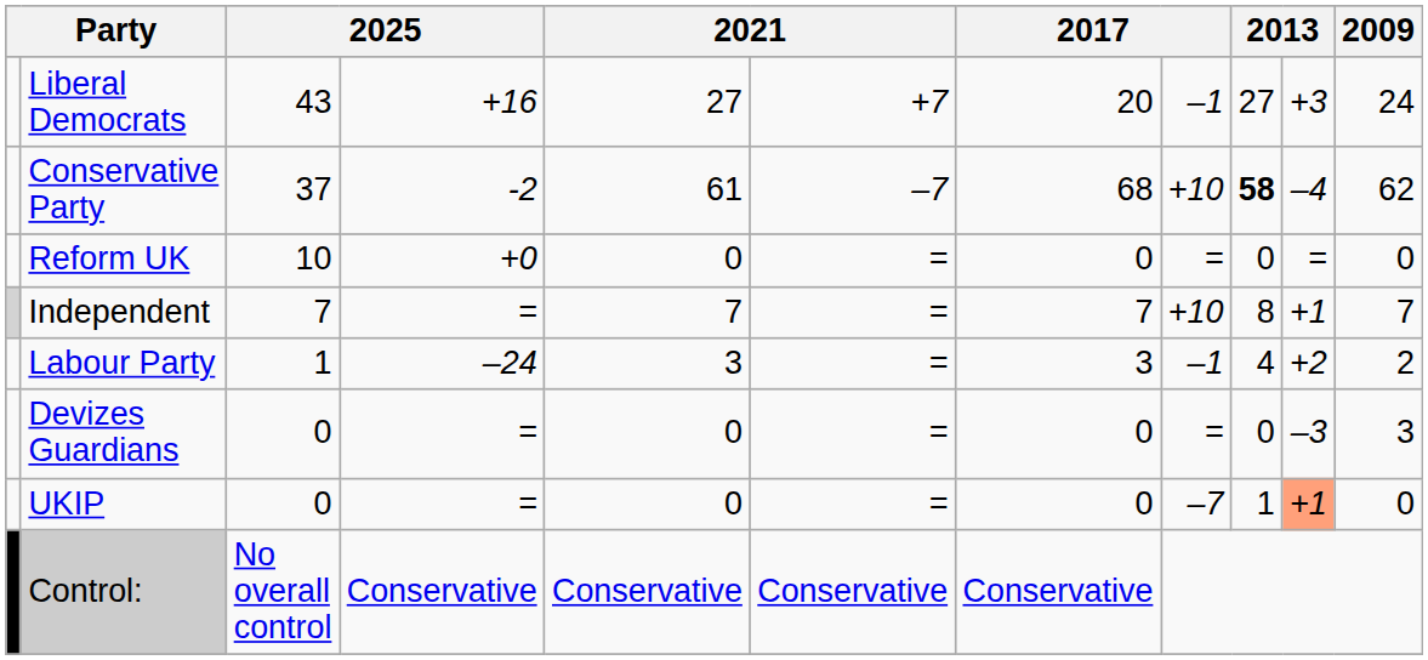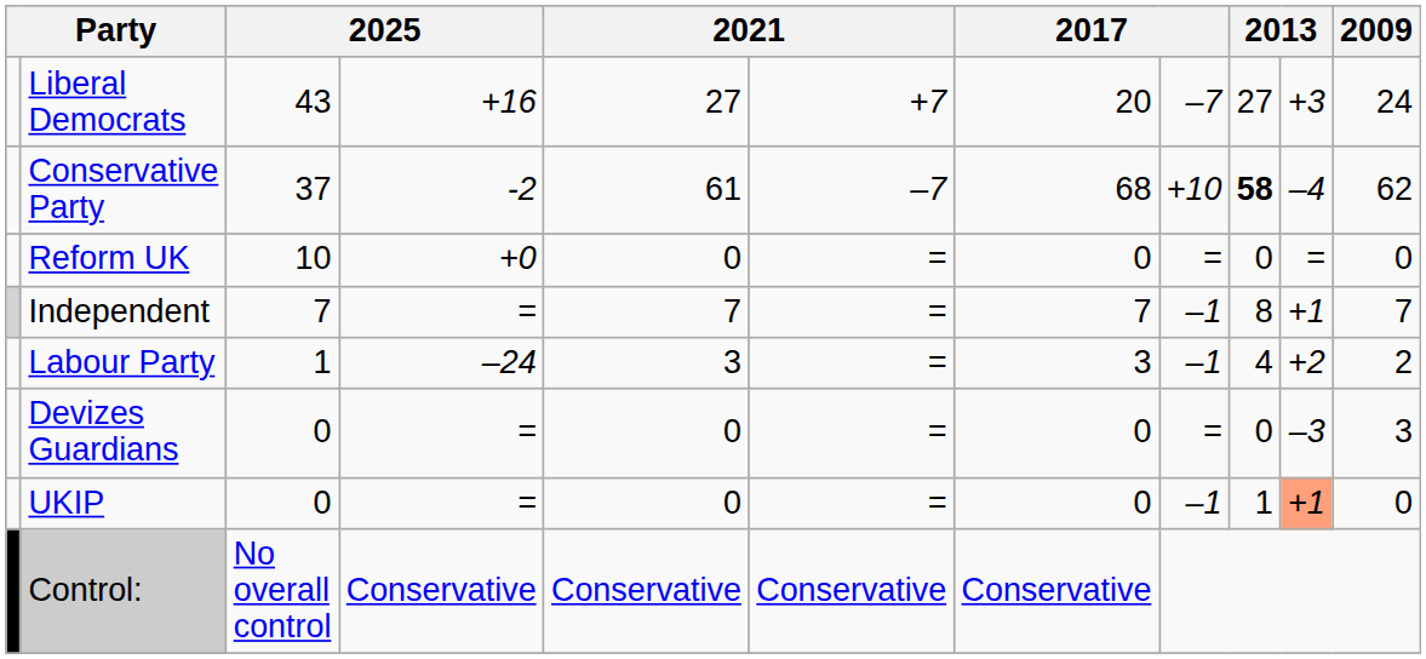Liberal Democrats | column 8: –1 -> –7
Independent | column 8: +10 -> –1
UKIP | column 8: –7 -> –1
